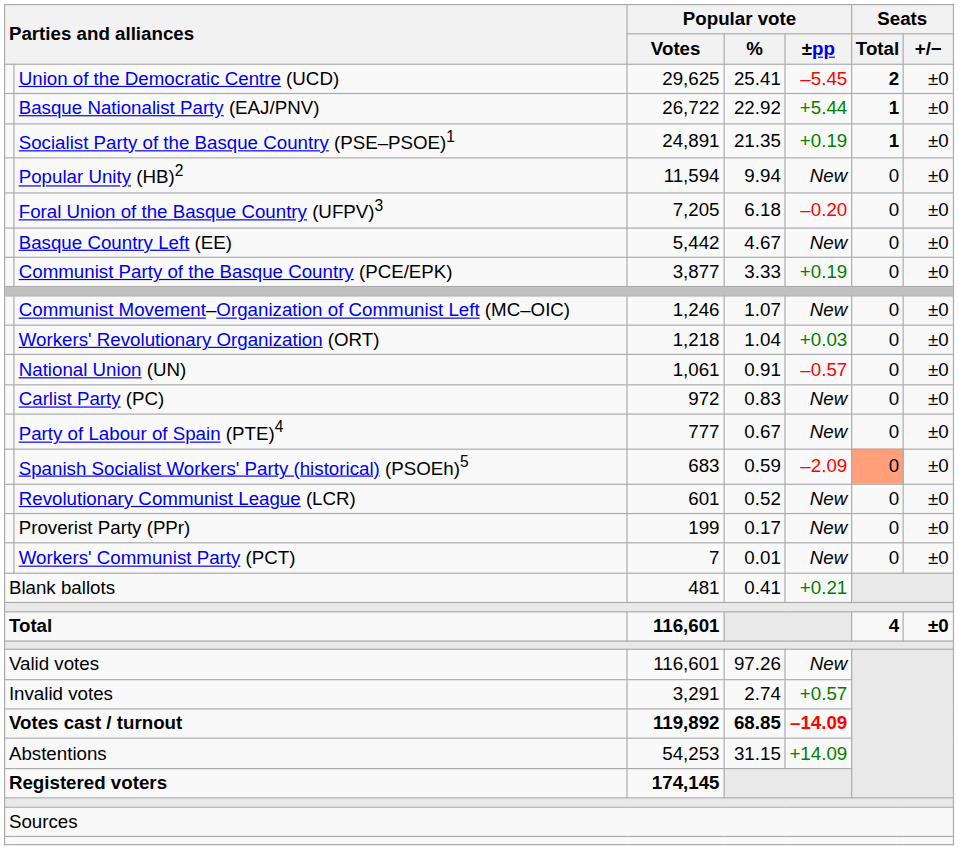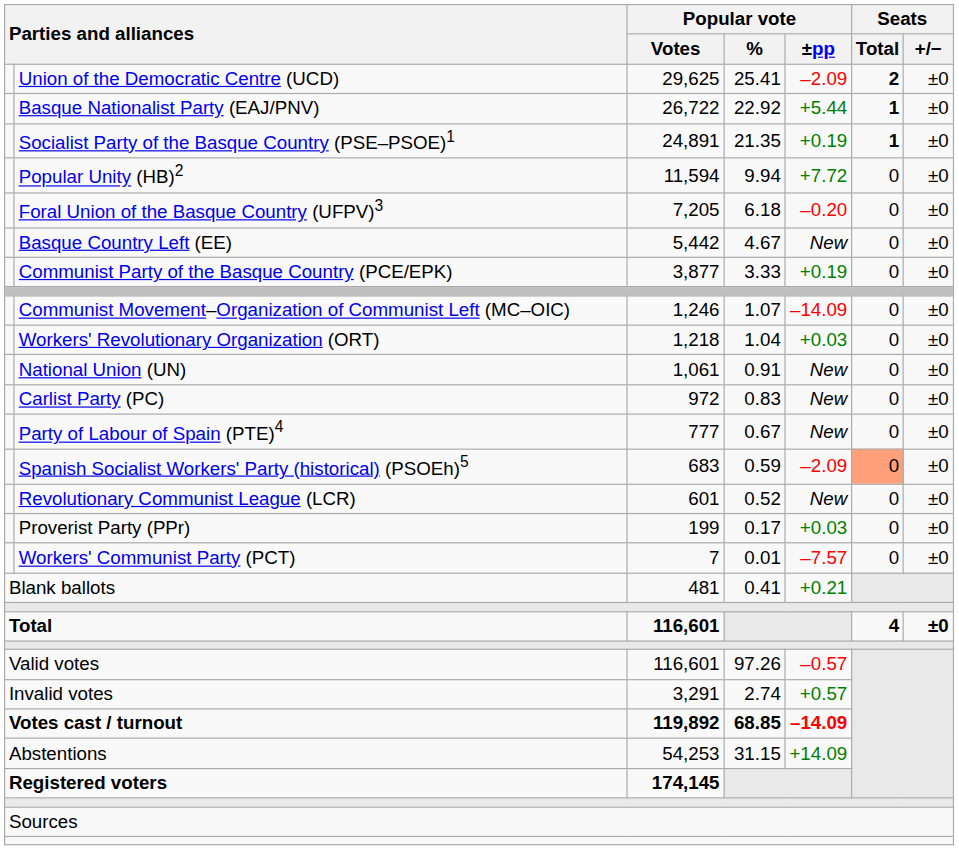Union of the Democratic Centre (UCD) | Popular vote / ±pp: –5.45 -> –2.09
Popular Unity (HB)2 | Popular vote / ±pp: New -> +7.72
Communist Movement–Organization of Communist Left (MC–OIC) | Popular vote / ±pp: New -> –14.09
National Union (UN) | Popular vote / ±pp: –0.57 -> New
Proverist Party (PPr) | Popular vote / ±pp: New -> +0.03
Workers' Communist Party (PCT) | Popular vote / ±pp: New -> –7.57
Valid votes | Popular vote / ±pp: New -> –0.57
